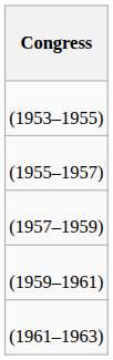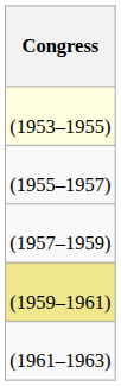row 2 | column 1: no background -> lightyellow background
row 5 | column 1: no background -> khaki background
